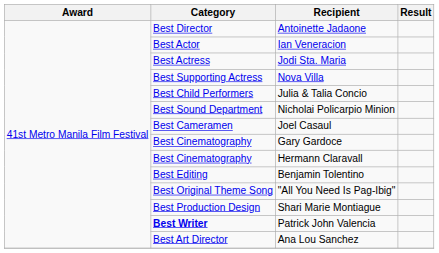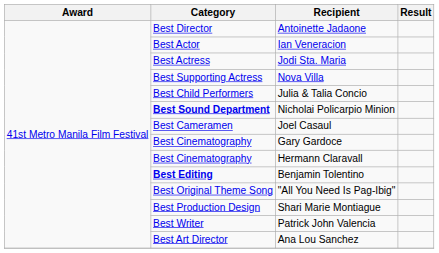Nicholai Policarpio Minion | Category: normal -> bold
Benjamin Tolentino | Category: normal -> bold
Patrick John Valencia | Category: bold -> normal
